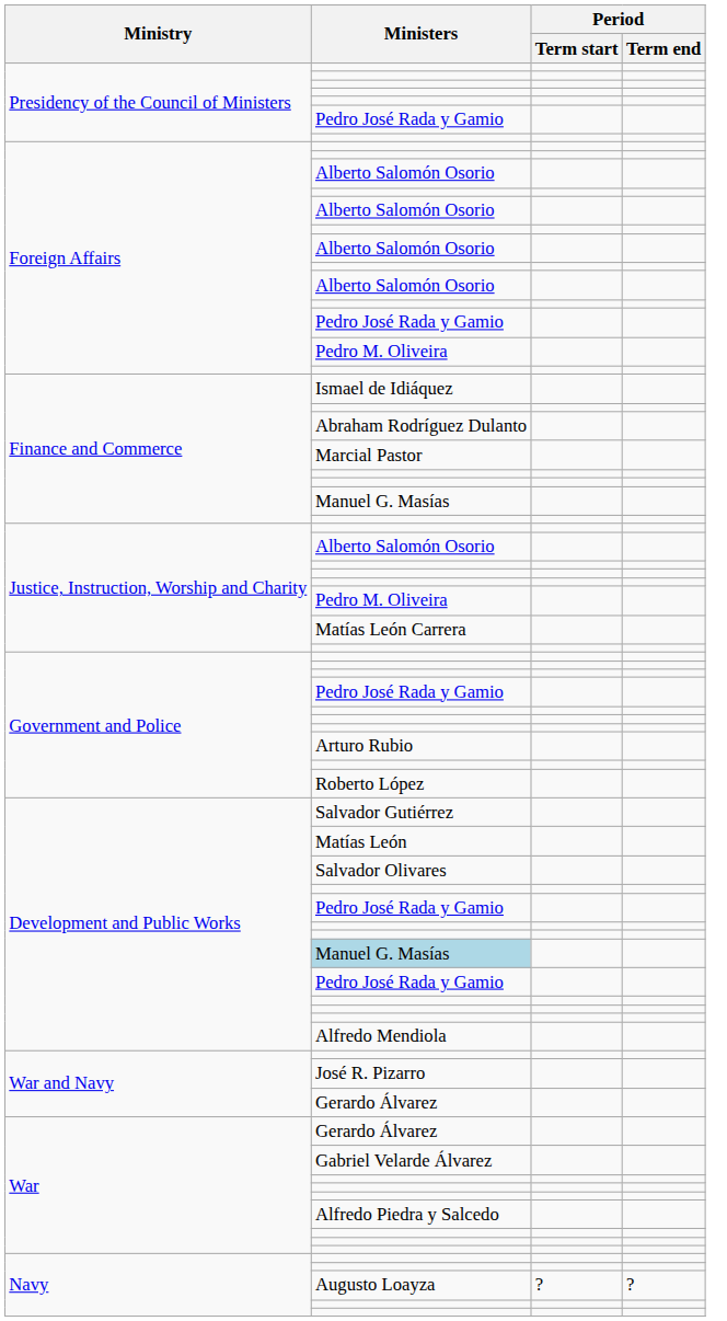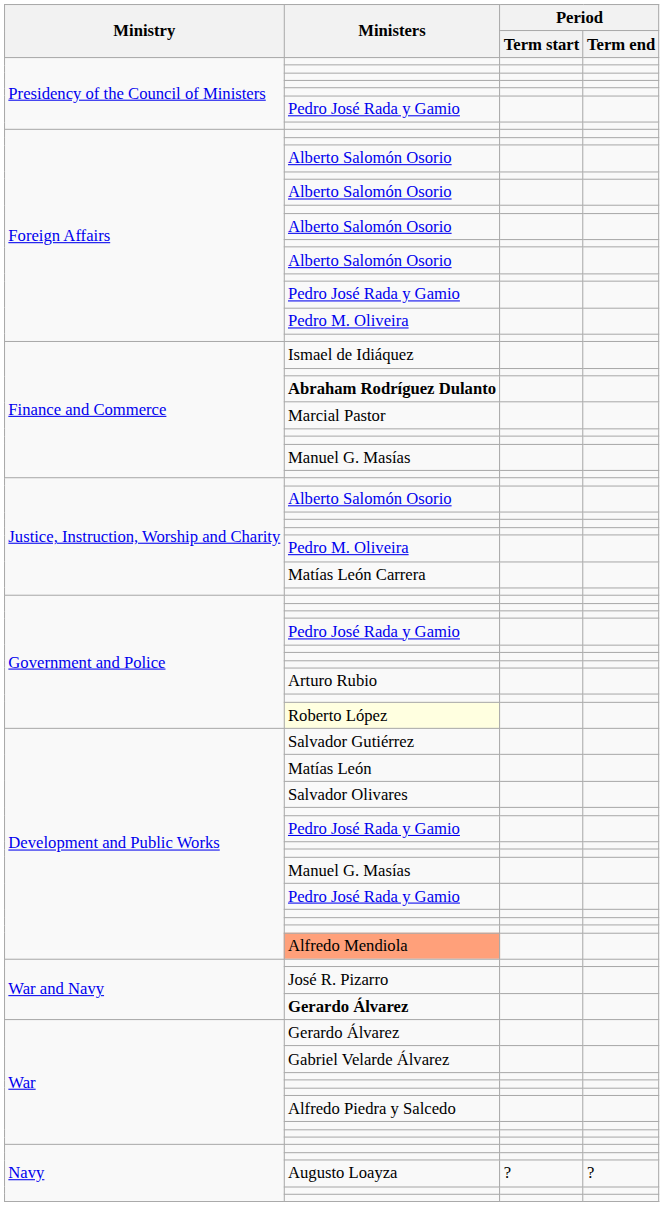Abraham Rodríguez Dulanto | Ministers: normal -> bold
Roberto López | Ministers: no background -> lightyellow background
Development and Public Works / Manuel G. Masías | Ministers: lightblue background -> no background
Alfredo Mendiola | Ministers: no background -> lightsalmon background
War and Navy / Gerardo Álvarez | Ministers: normal -> bold
